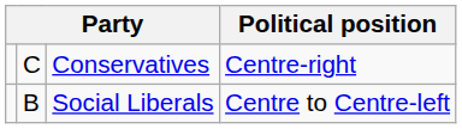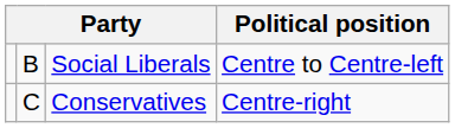rows swapped: Social Liberals <-> Conservatives
